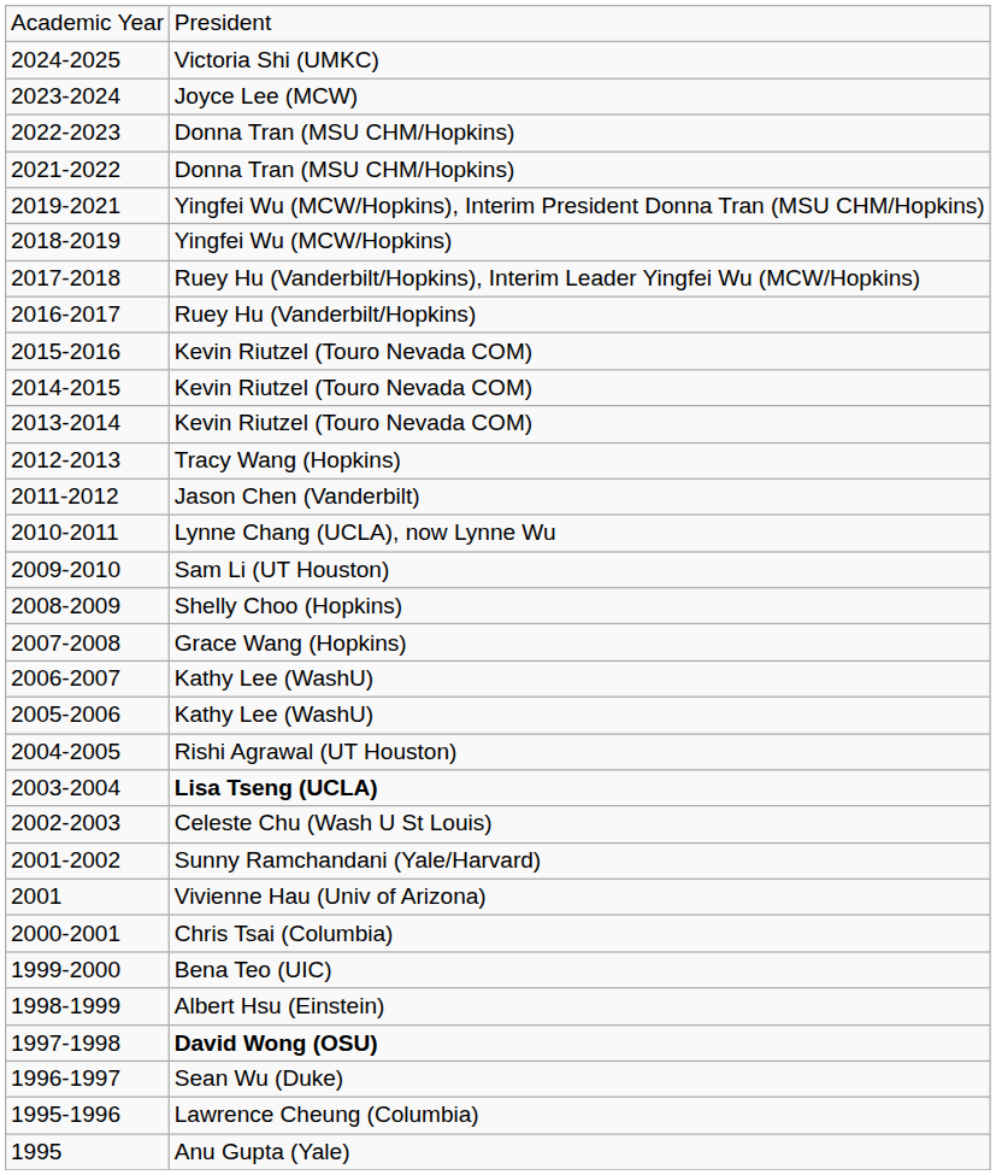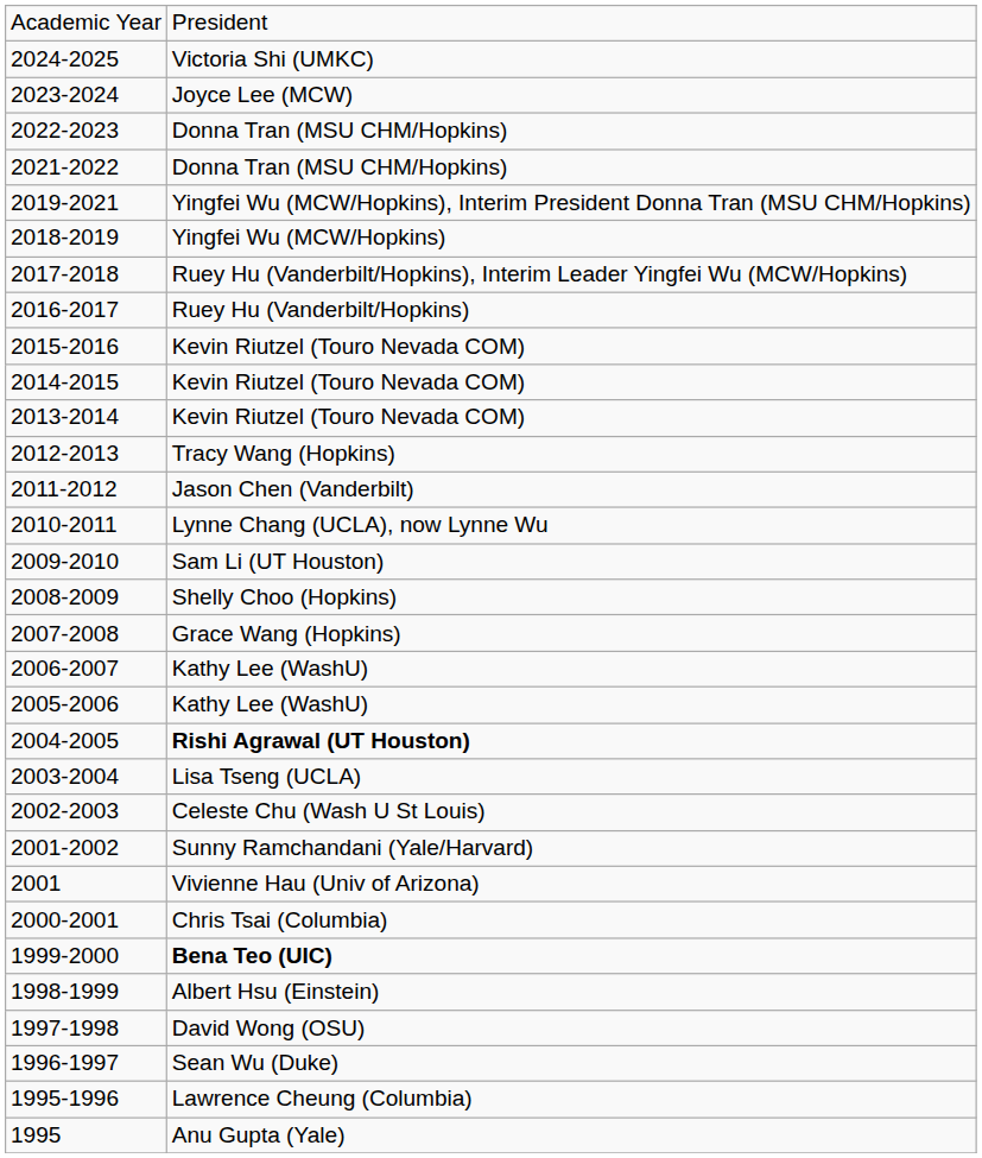2004-2005 | column 2: normal -> bold
2003-2004 | column 2: bold -> normal
1999-2000 | column 2: normal -> bold
1997-1998 | column 2: bold -> normal
